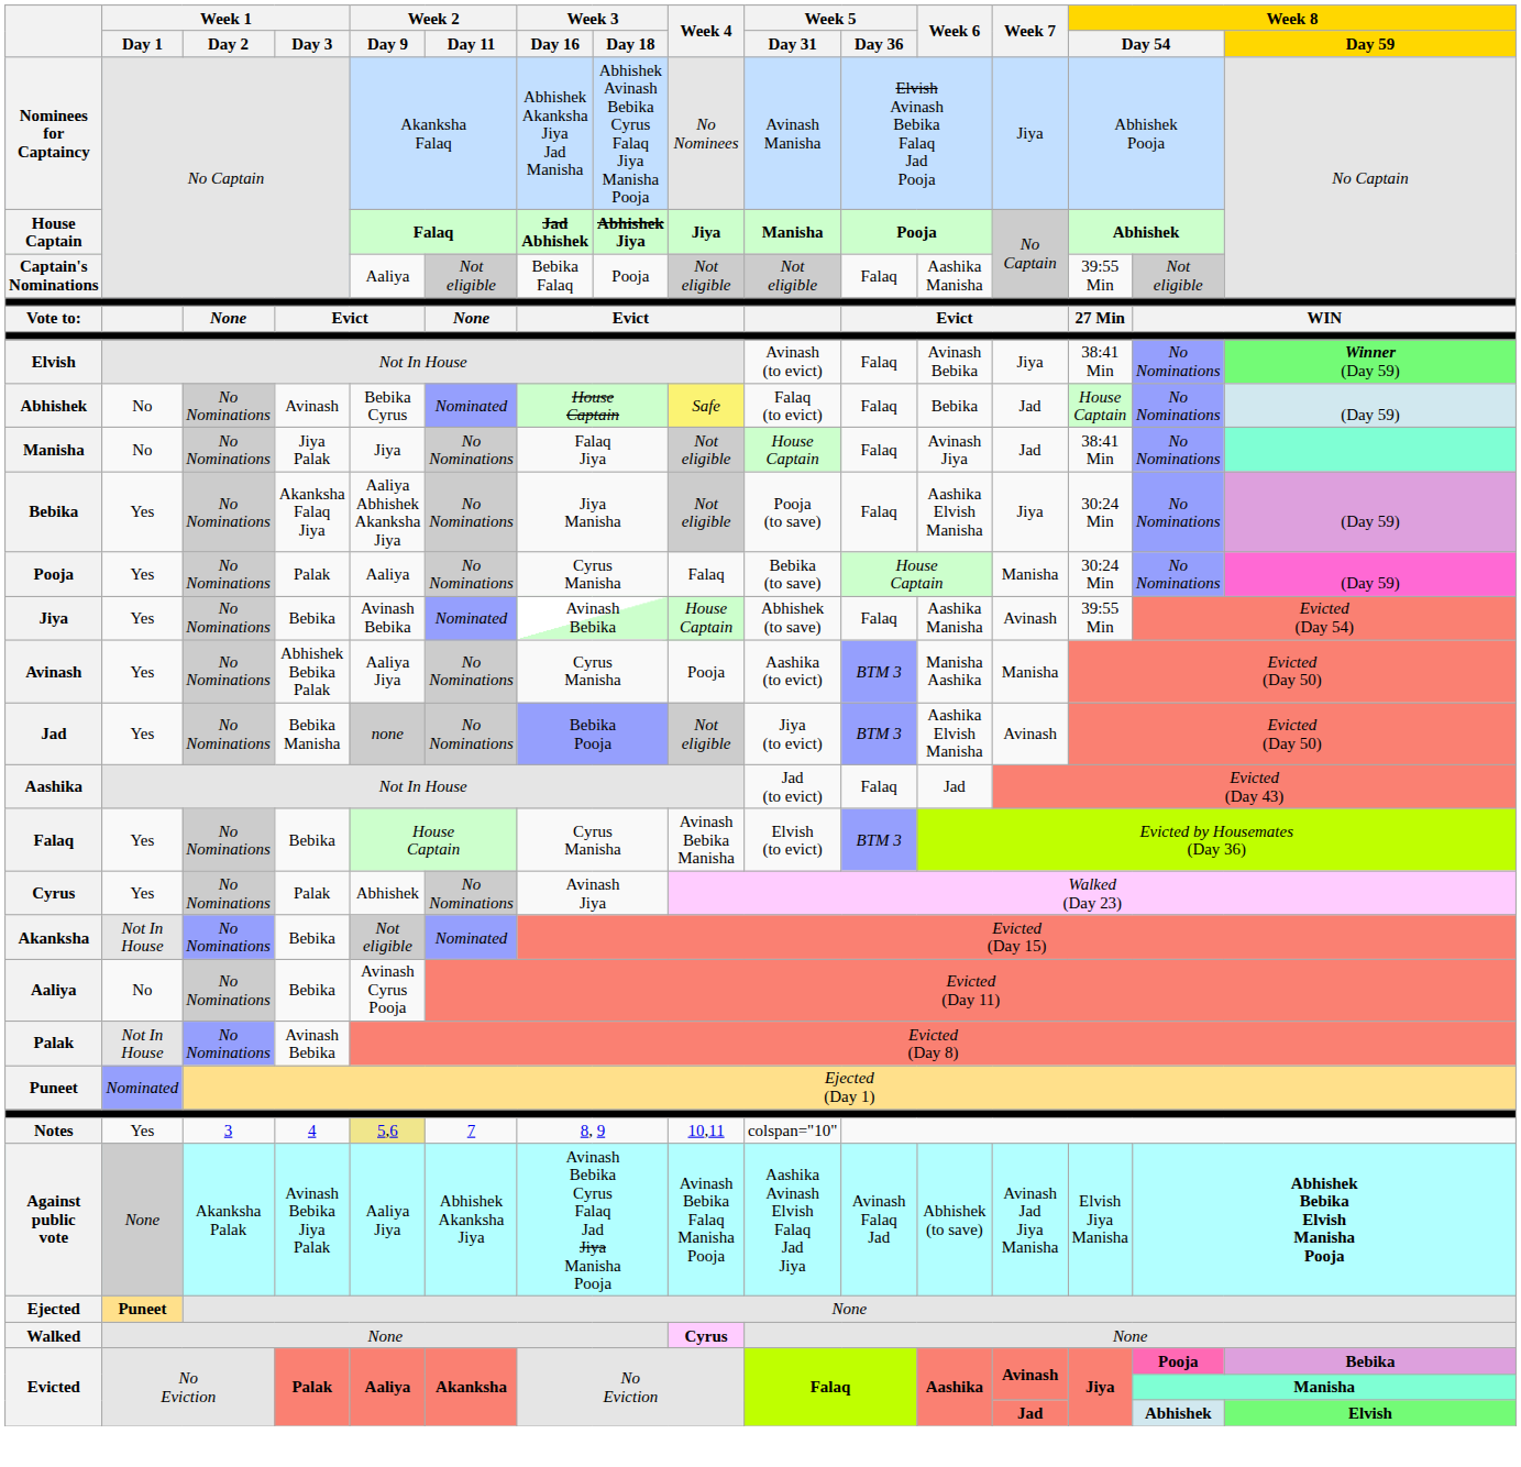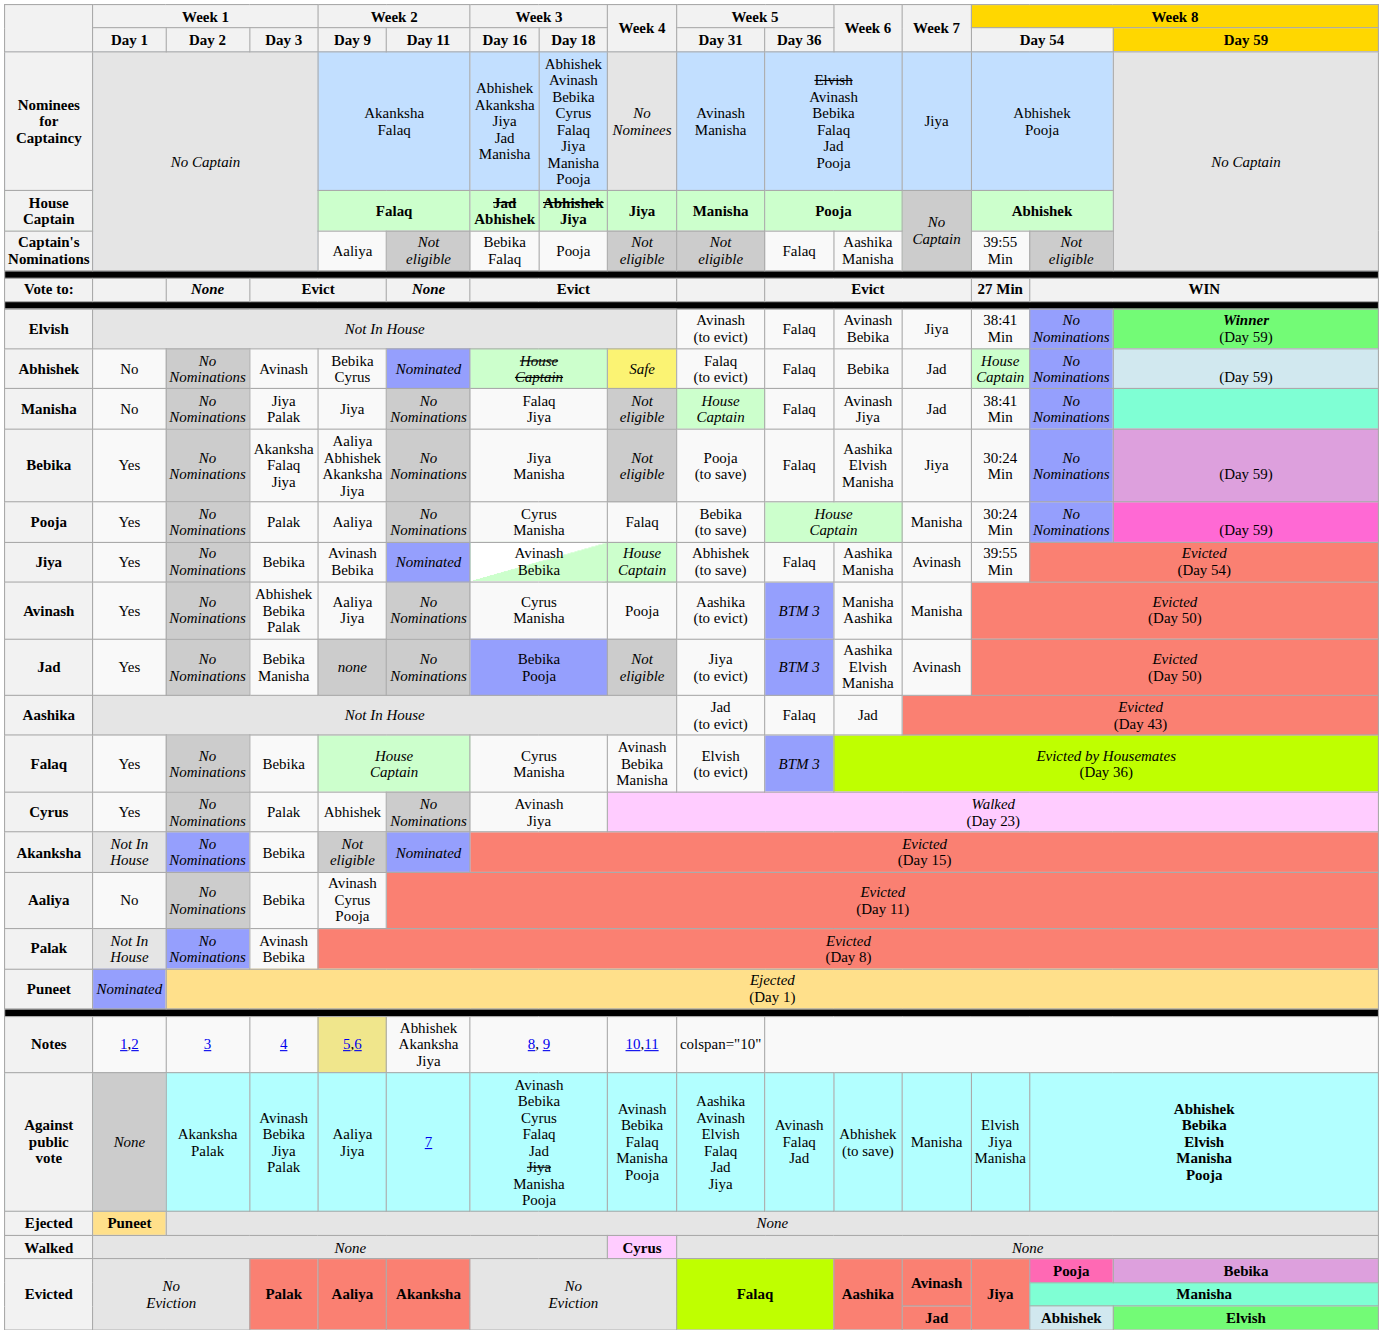Notes | column 2: Yes -> 1,2
Notes | column 6: 7 -> Abhishek Akanksha Jiya
Against public vote | column 6: Abhishek Akanksha Jiya -> 7
Against public vote | Week 7: Avinash Jad Jiya Manisha -> Manisha
